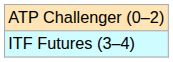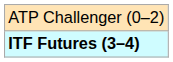row 2 | column 1: normal -> bold
